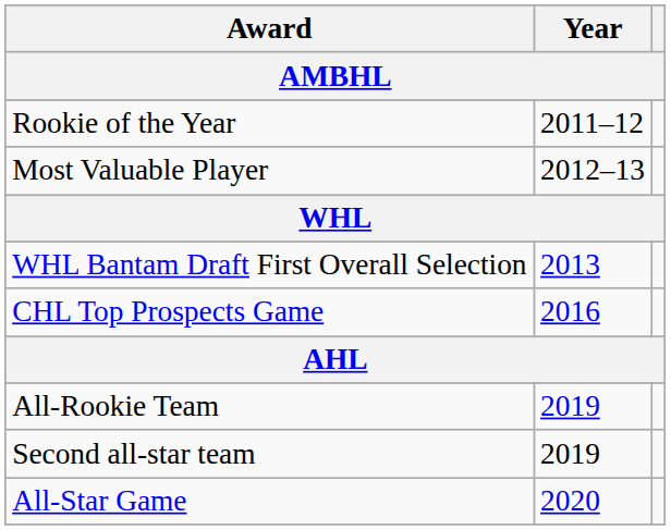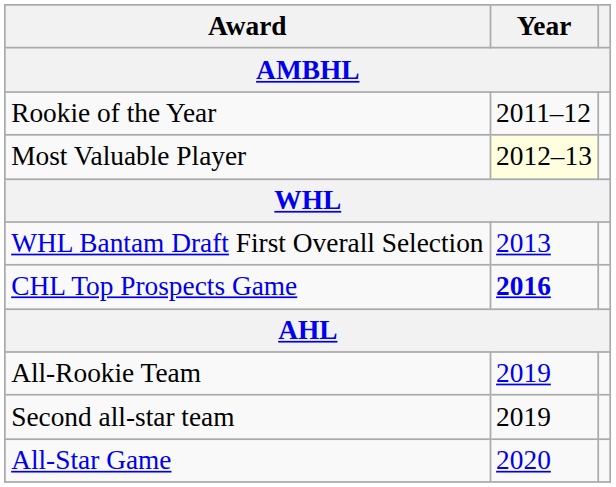Most Valuable Player | Year: no background -> lightyellow background
CHL Top Prospects Game | Year: normal -> bold
